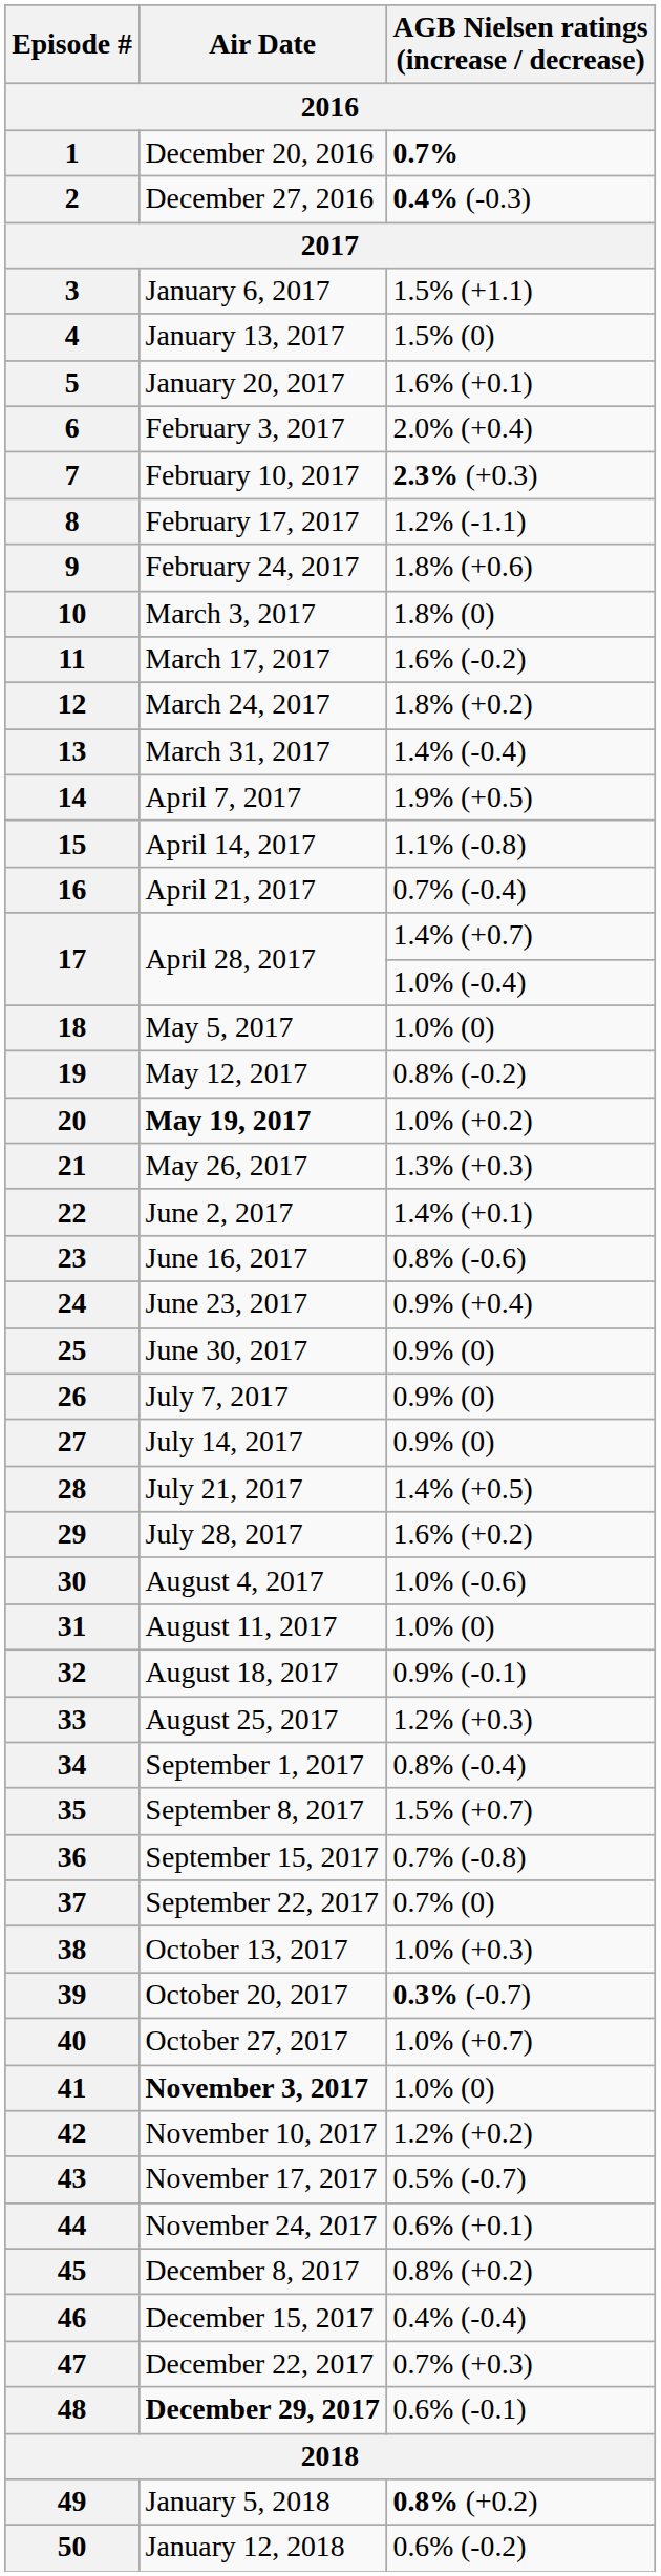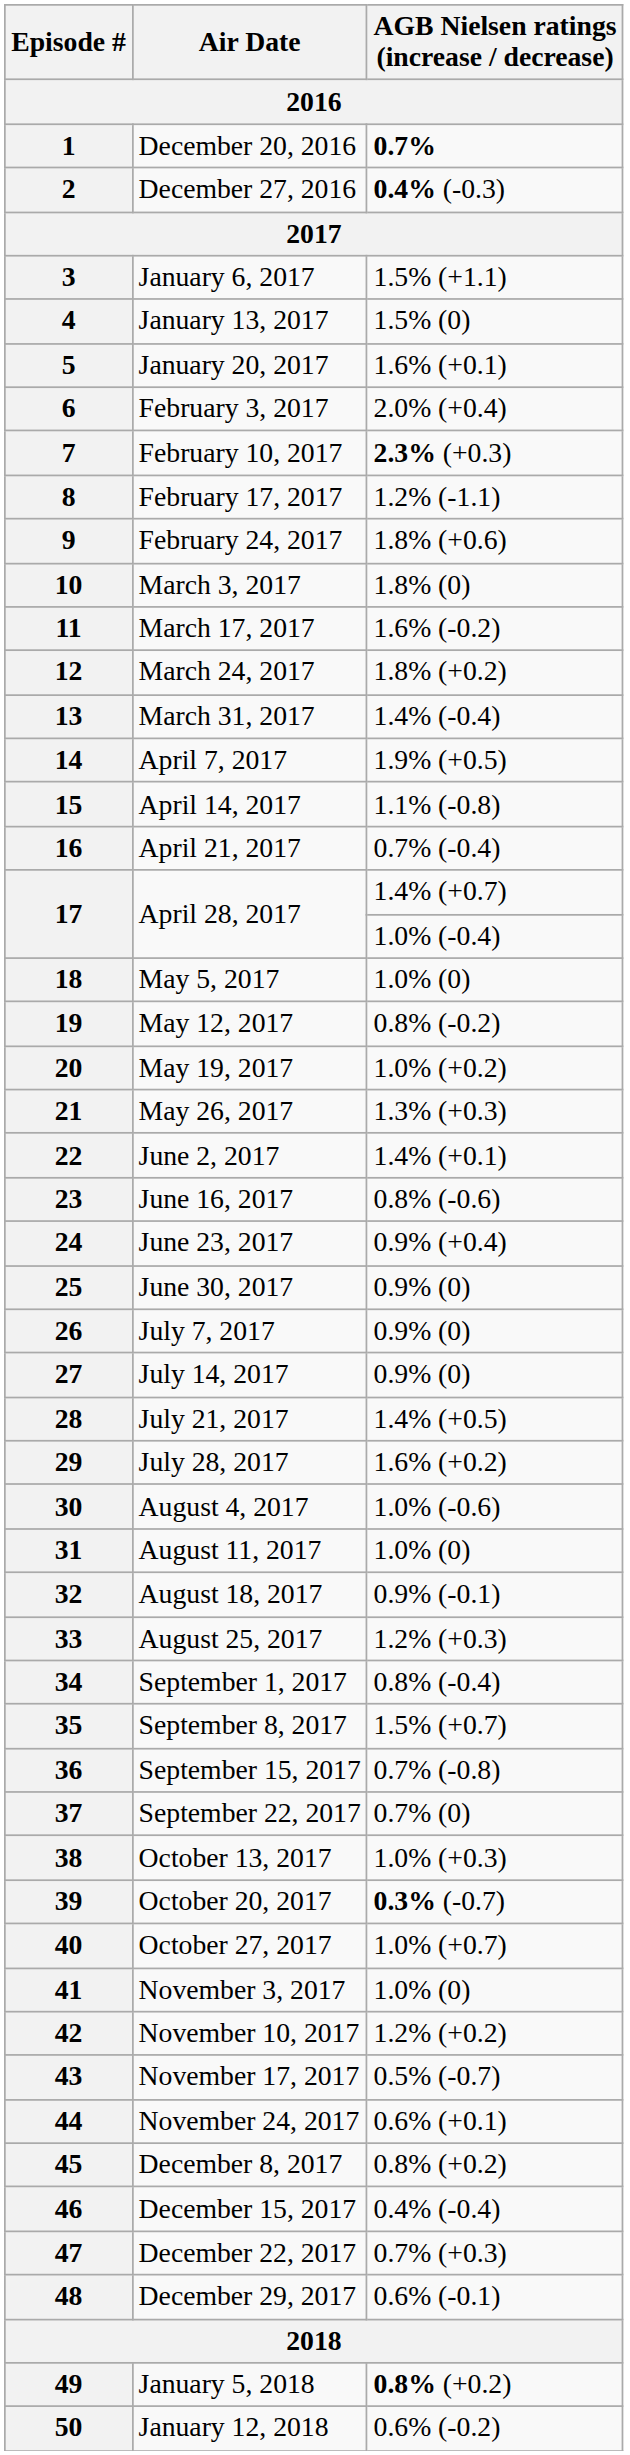20 | Air Date: bold -> normal
41 | Air Date: bold -> normal
48 | Air Date: bold -> normal
